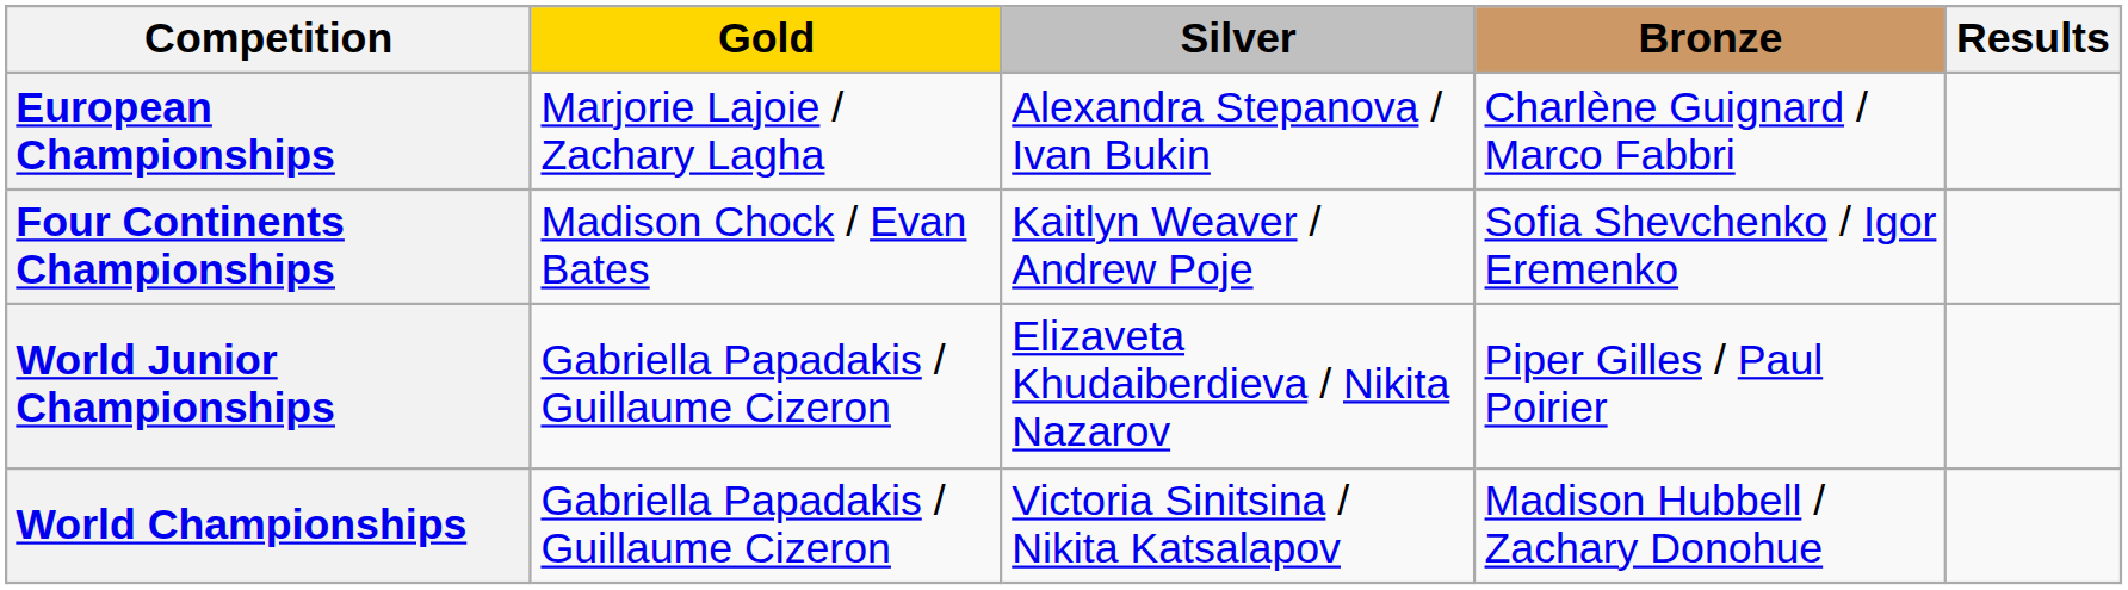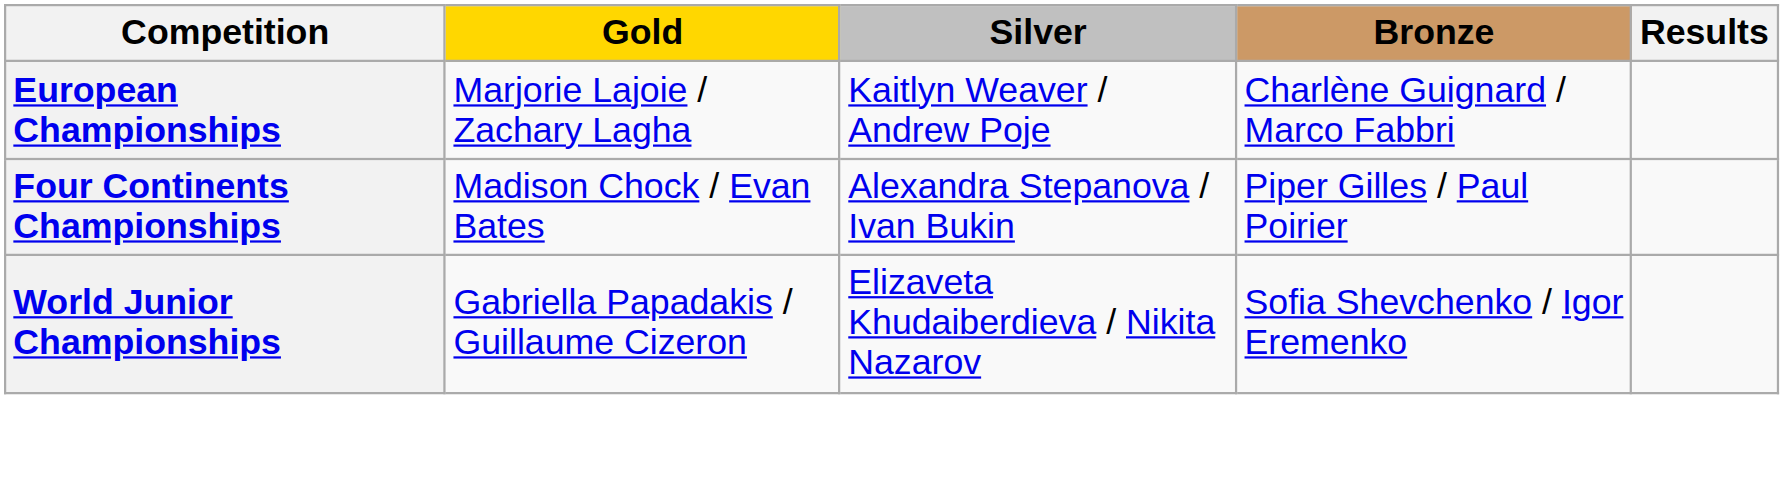European Championships | Silver: Alexandra Stepanova / Ivan Bukin -> Kaitlyn Weaver / Andrew Poje
Four Continents Championships | Silver: Kaitlyn Weaver / Andrew Poje -> Alexandra Stepanova / Ivan Bukin
Four Continents Championships | Bronze: Sofia Shevchenko / Igor Eremenko -> Piper Gilles / Paul Poirier
World Junior Championships | Bronze: Piper Gilles / Paul Poirier -> Sofia Shevchenko / Igor Eremenko
- row: World Championships | Gabriella Papadakis / Guillaume Cizeron | Victoria Sinitsina / Nikita Katsalapov | Madison Hubbell / Zachary Donohue
